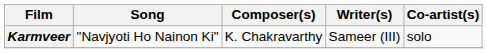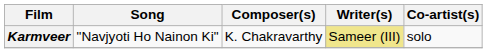Karmveer | Writer(s): no background -> khaki background
